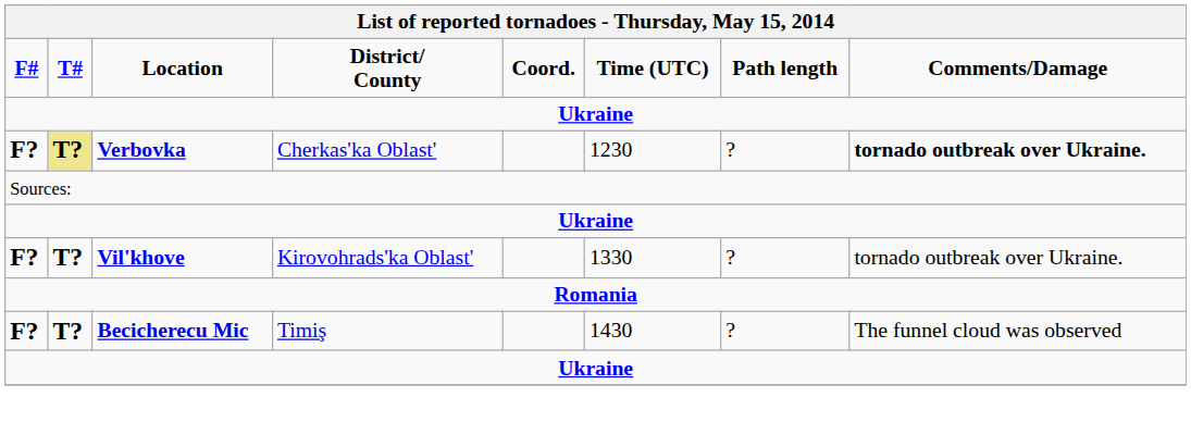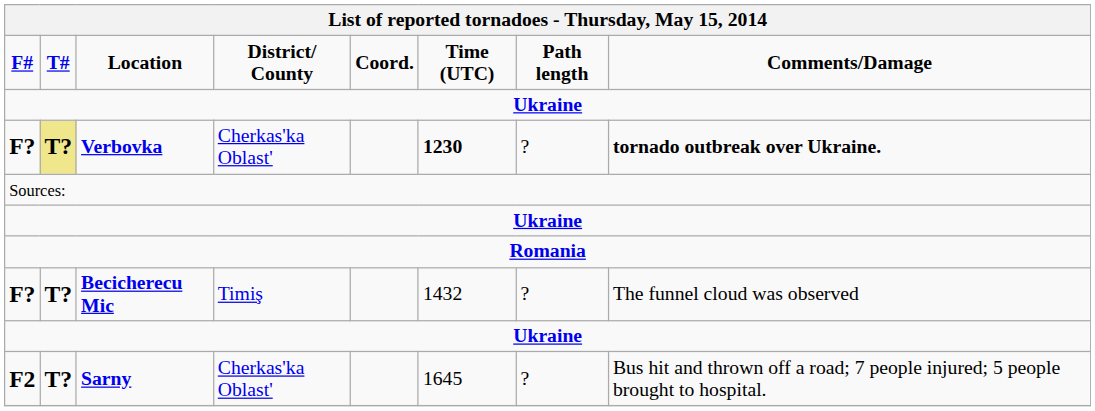Verbovka | Time (UTC): normal -> bold
- row: F? | T? | Vil'khove | Kirovohrads'ka Oblast' | 1330 | ? | tornado outbreak over Ukraine.
Becicherecu Mic | Time (UTC): 1430 -> 1432
+ row: F2 | T? | Sarny | Cherkas'ka Oblast' | 1645 | ? | Bus hit and thrown off a road; 7 people injured; 5 people brought to hospital.
